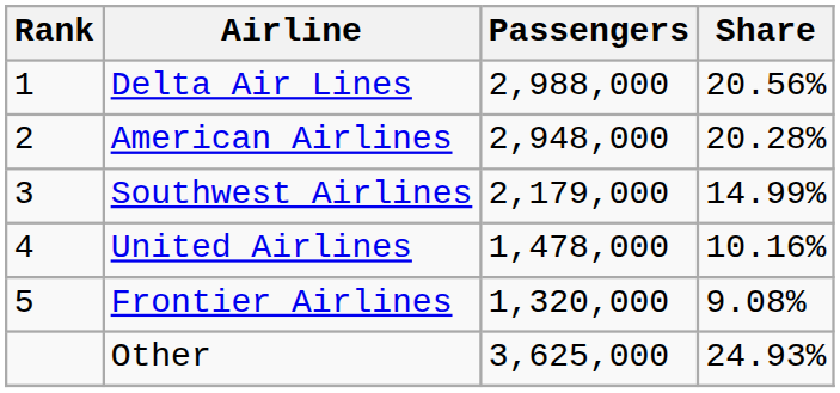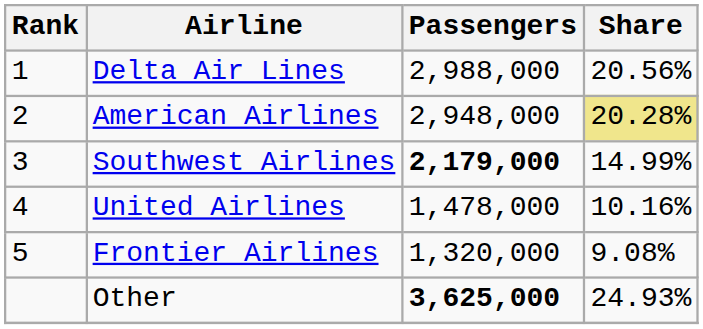American Airlines | Share: no background -> khaki background
Southwest Airlines | Passengers: normal -> bold
Other | Passengers: normal -> bold
